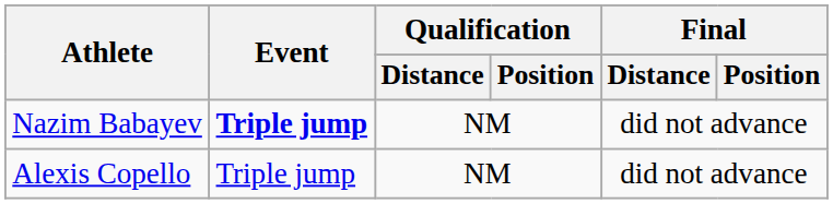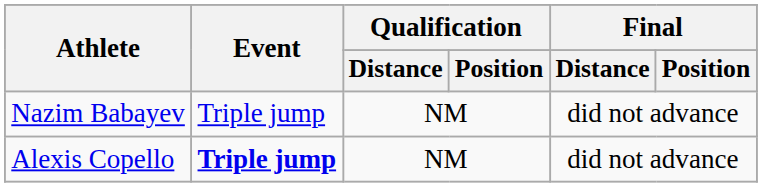Nazim Babayev | Event: bold -> normal
Alexis Copello | Event: normal -> bold
